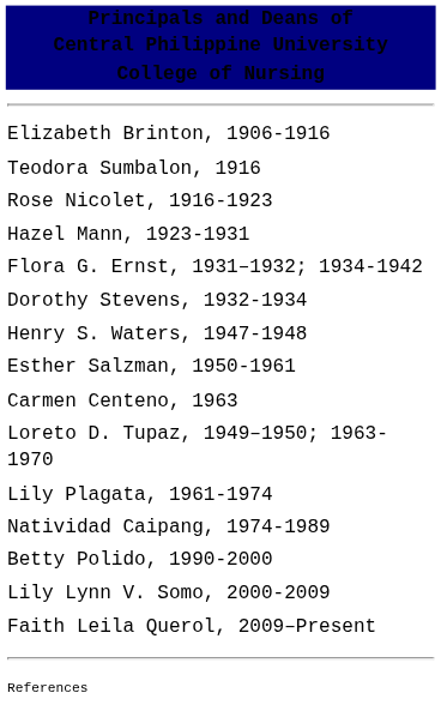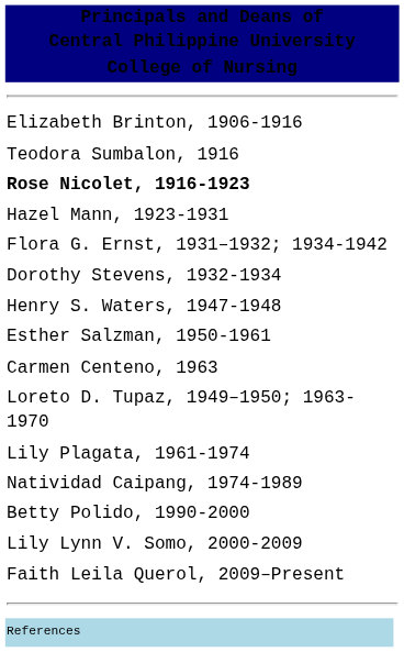row 4 | column 1: normal -> bold
row 17 | column 1: no background -> lightblue background
